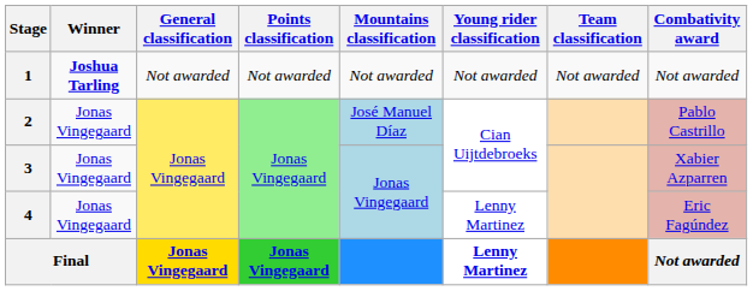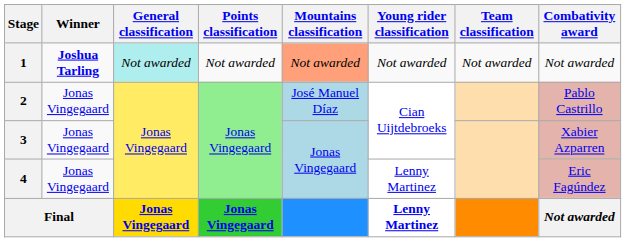1 | General classification: no background -> paleturquoise background
1 | Mountains classification: no background -> lightsalmon background
